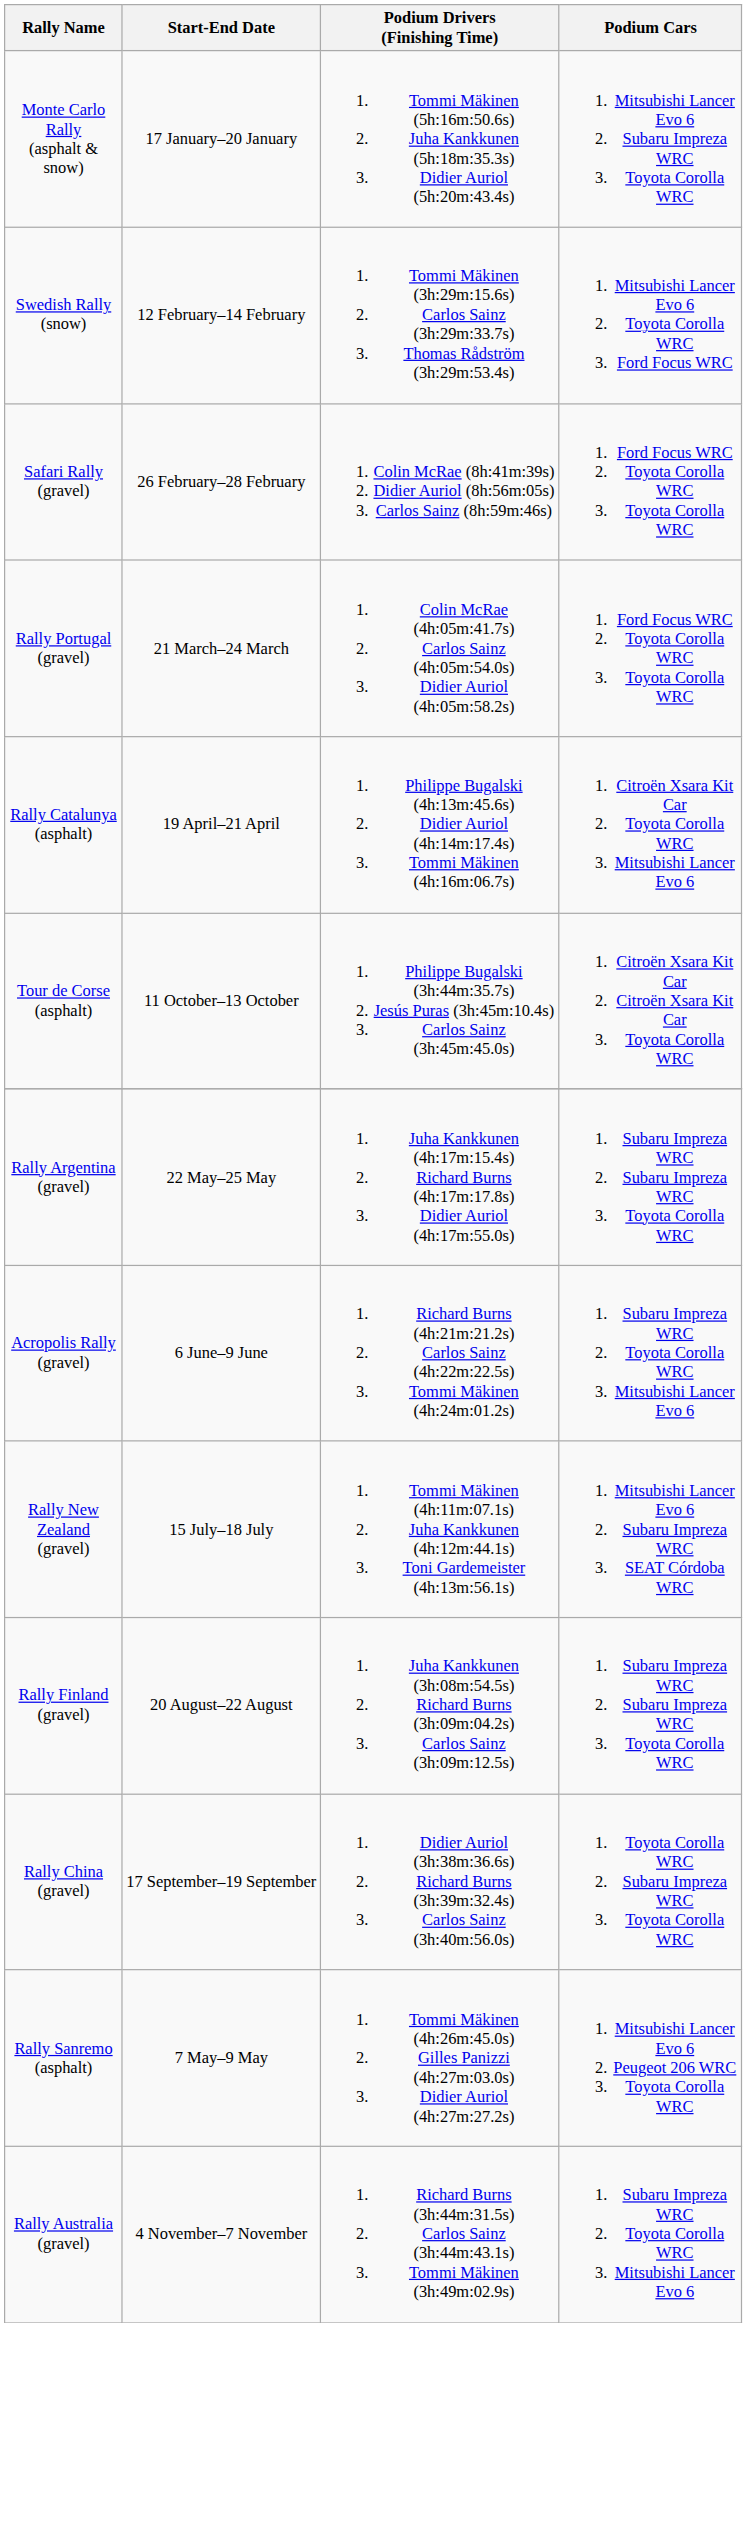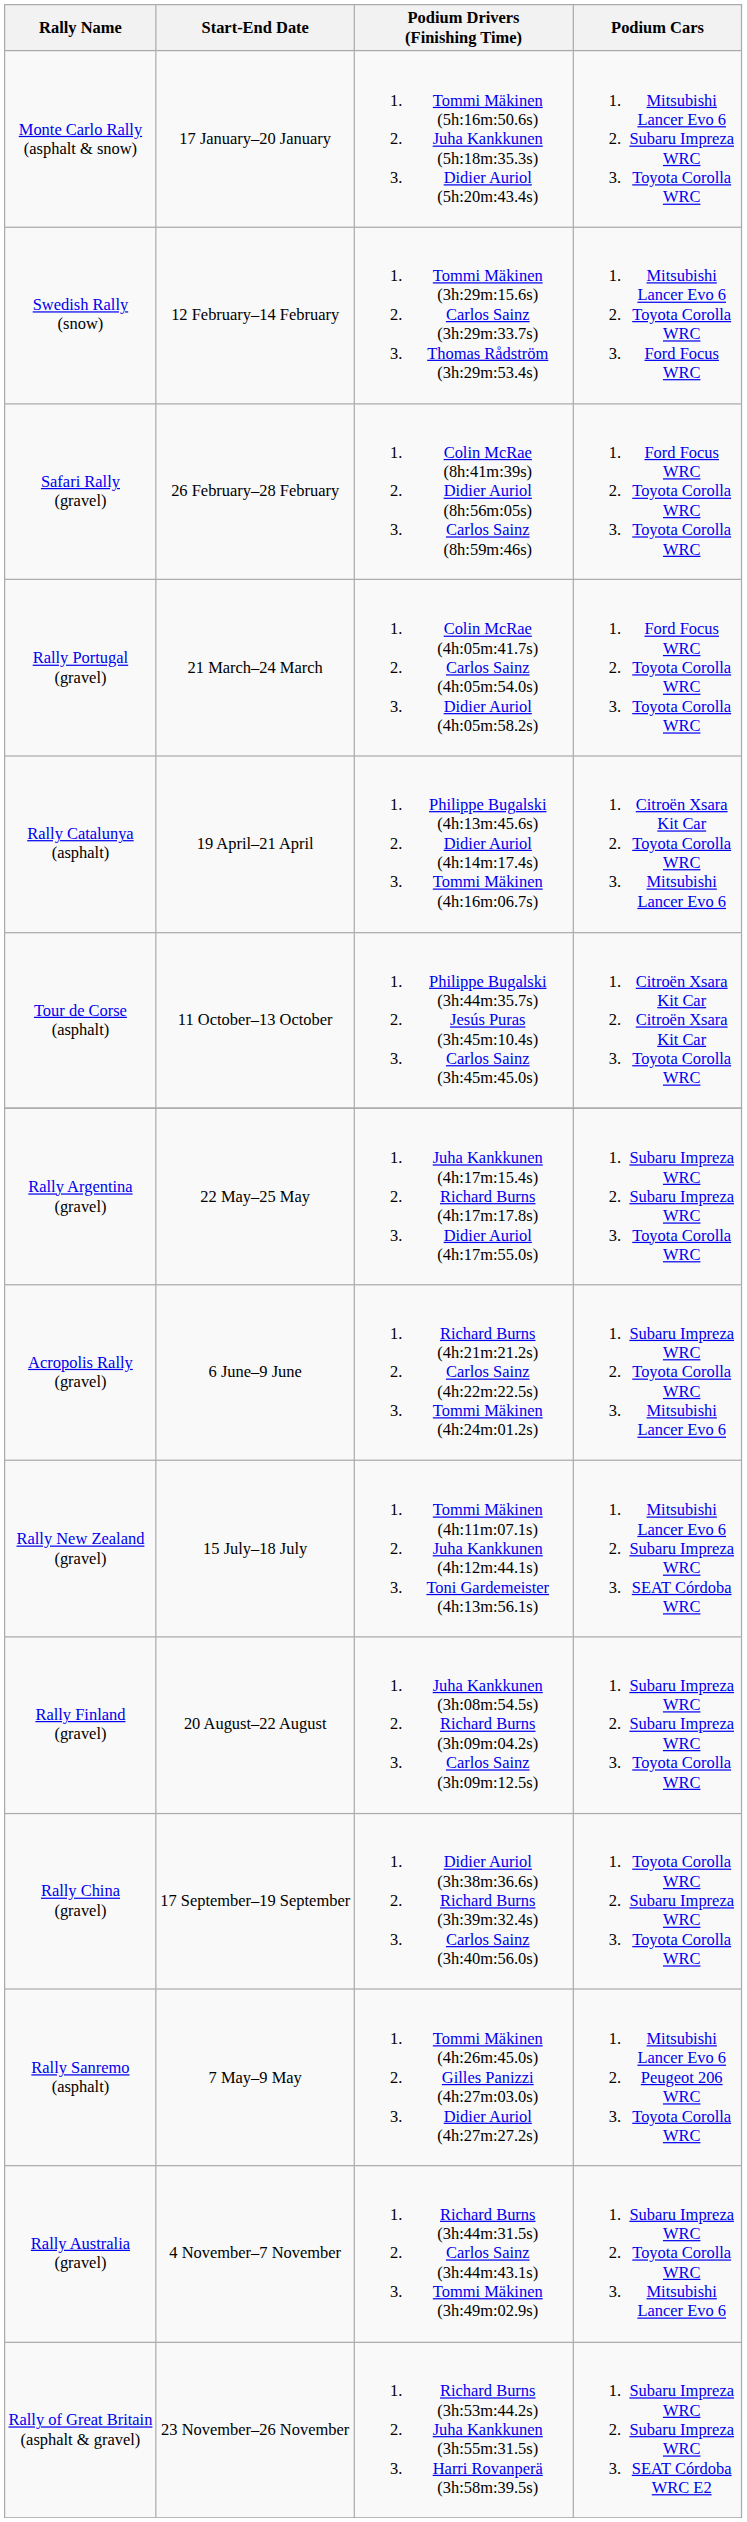+ row: Rally of Great Britain (asphalt & gravel) | 23 November–26 November | Richard Burns (3h:53m:44.2s) Juha Kankkunen (3h:55m:31.5s) Harri Rovanperä (3h:58m:39.5s) | Subaru Impreza WRC Subaru Impreza WRC SEAT Córdoba WRC E2
